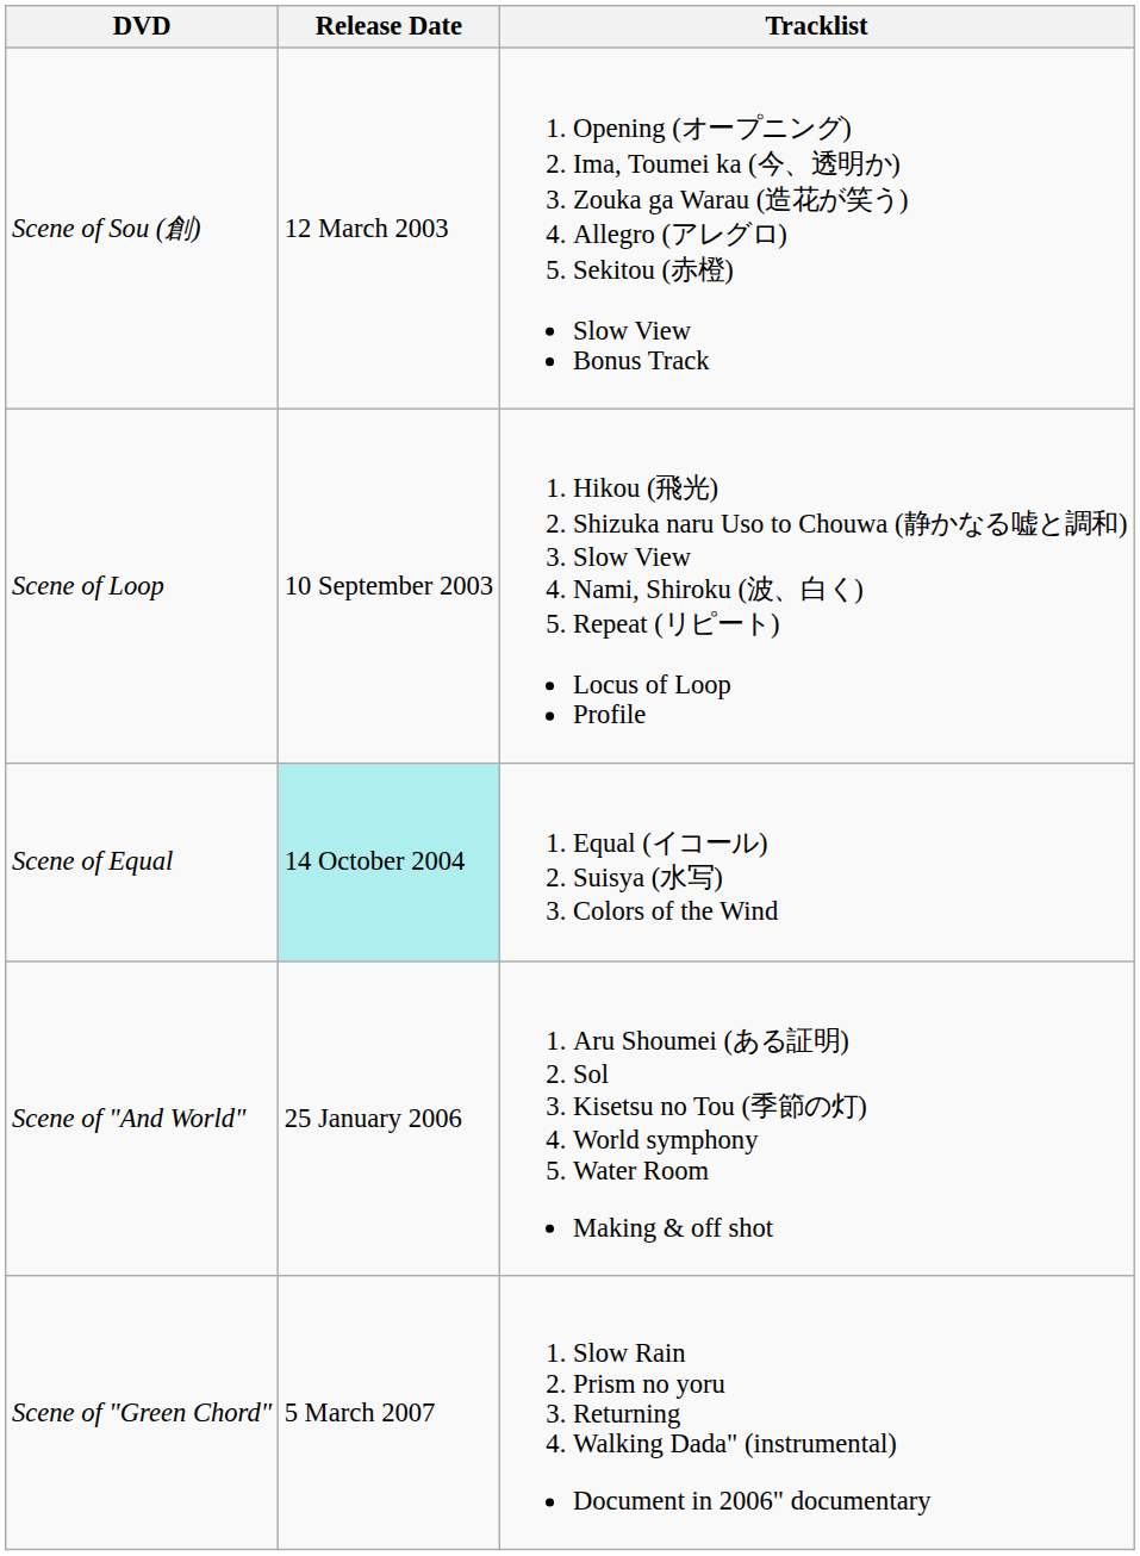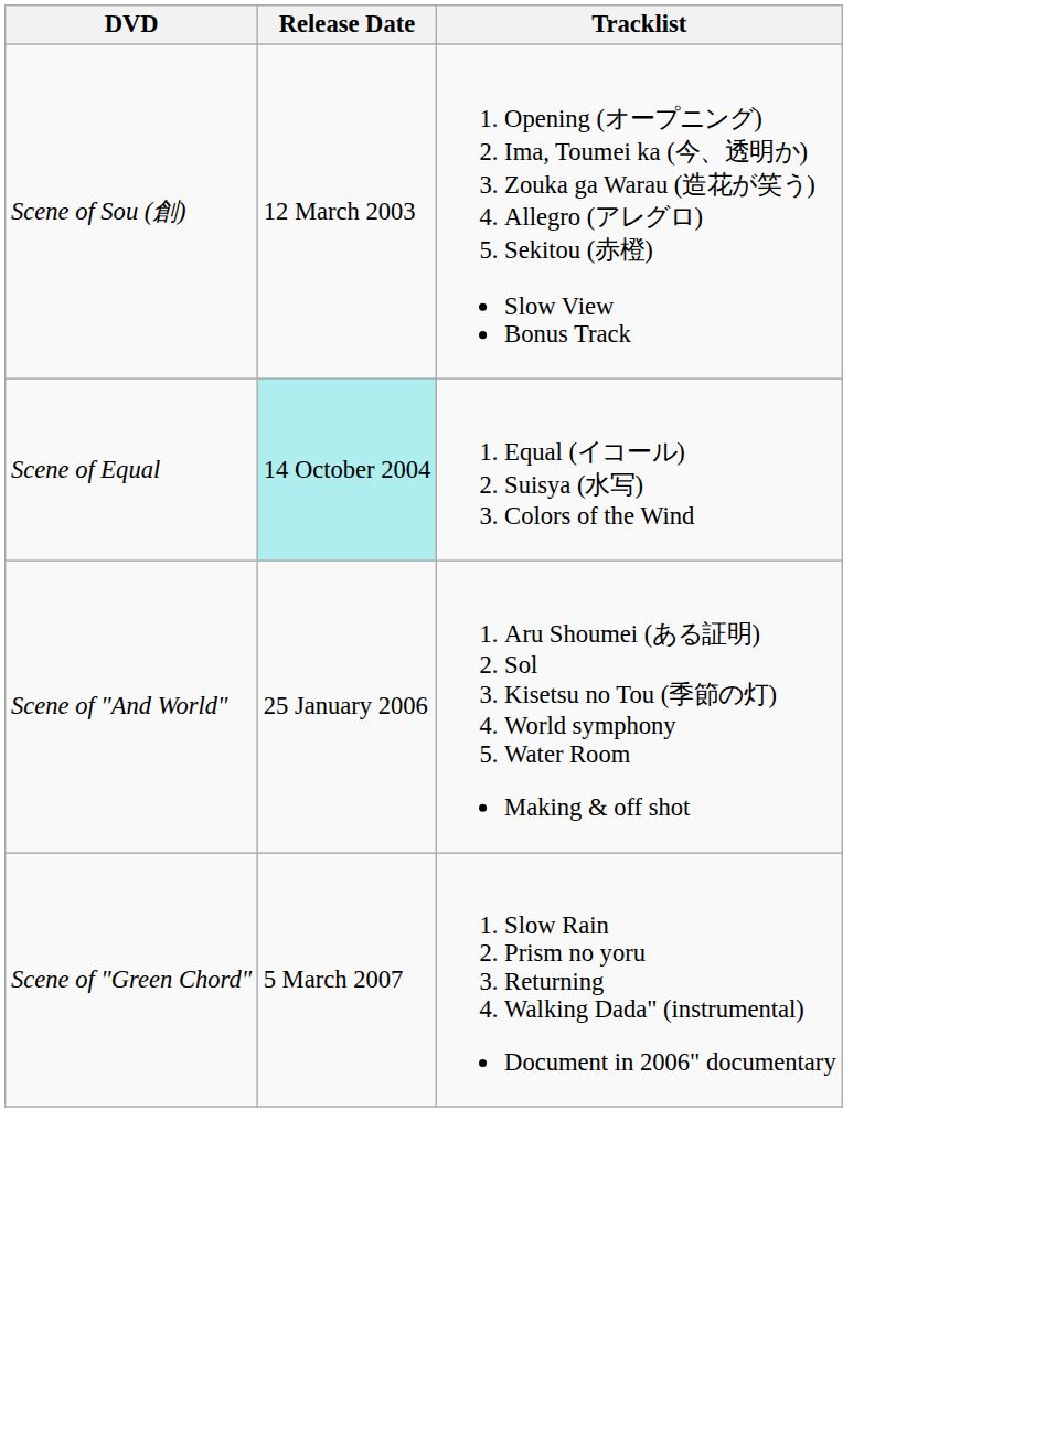- row: Scene of Loop | 10 September 2003 | Hikou (飛光) Shizuka naru Uso to Chouwa (静かなる嘘と調和) Slow View Nami, Shiroku (波、白く) Repeat (リピート) Locus of Loop Profile
